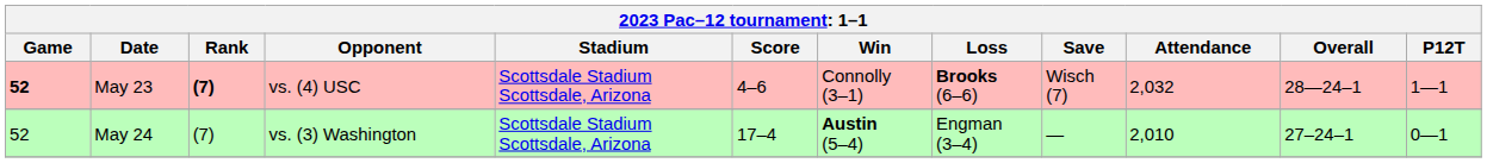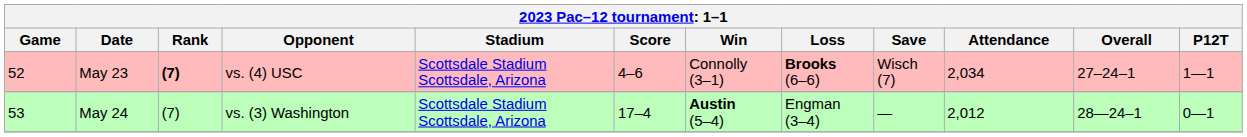May 23 | Game: bold -> normal
May 23 | Attendance: 2,032 -> 2,034
May 23 | Overall: 28—24–1 -> 27–24–1
May 24 | Game: 52 -> 53
May 24 | Attendance: 2,010 -> 2,012
May 24 | Overall: 27–24–1 -> 28—24–1
